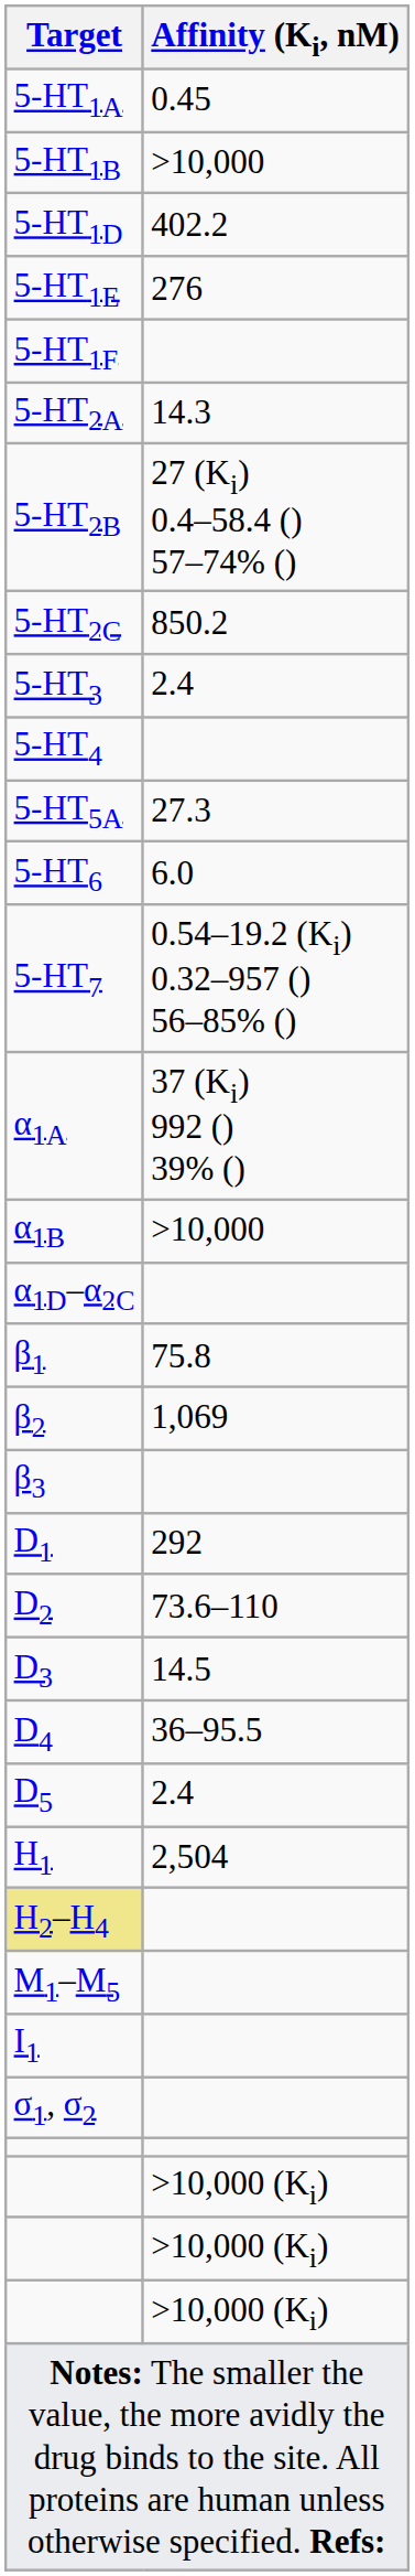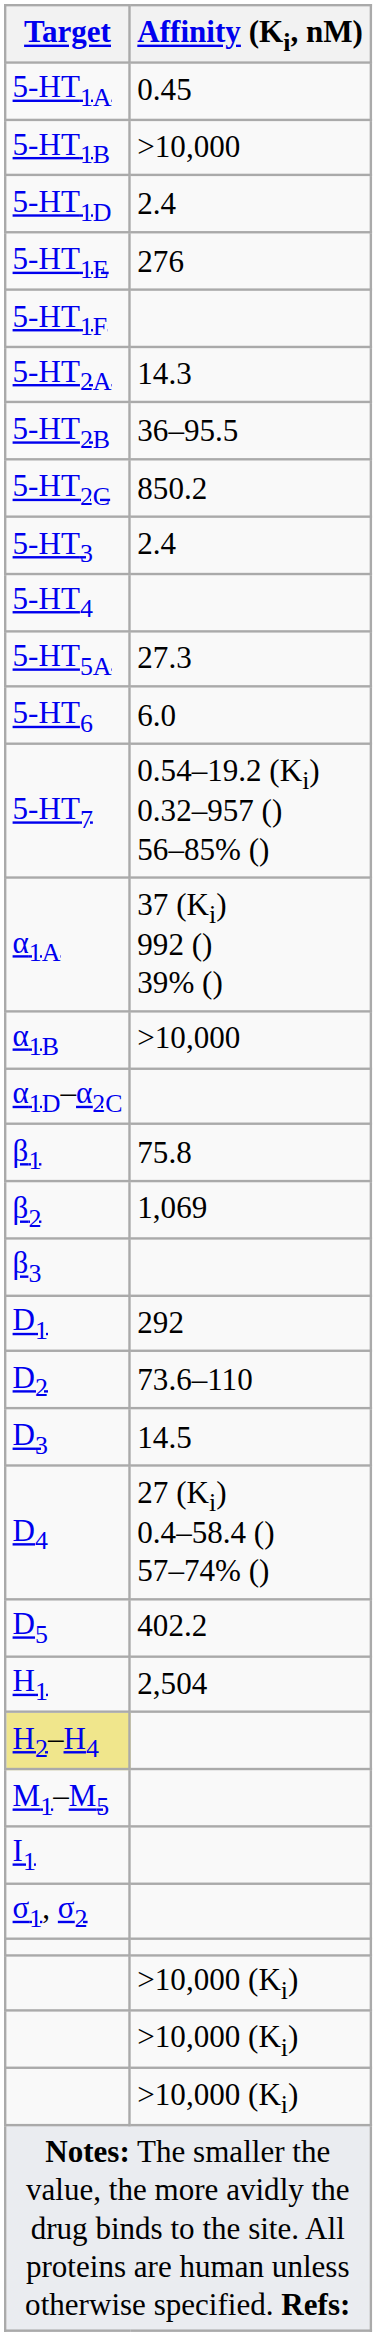row 4 | Affinity (Ki, nM): 402.2 -> 2.4
row 8 | Affinity (Ki, nM): 27 (Ki) 0.4–58.4 () 57–74% () -> 36–95.5
row 24 | Affinity (Ki, nM): 36–95.5 -> 27 (Ki) 0.4–58.4 () 57–74% ()
row 25 | Affinity (Ki, nM): 2.4 -> 402.2
